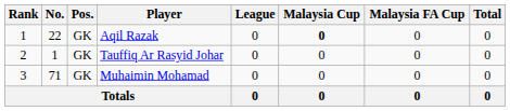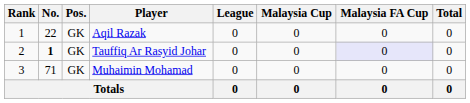Aqil Razak | Malaysia Cup: bold -> normal
Tauffiq Ar Rasyid Johar | No.: normal -> bold
Tauffiq Ar Rasyid Johar | Malaysia FA Cup: no background -> lavender background
